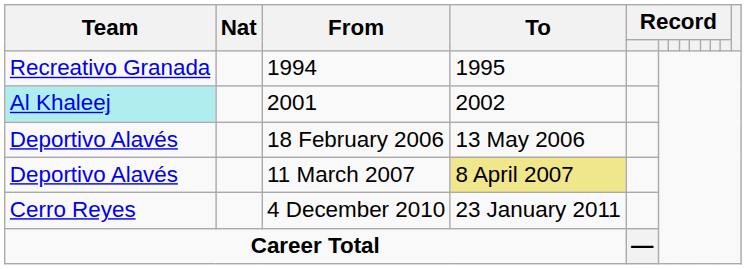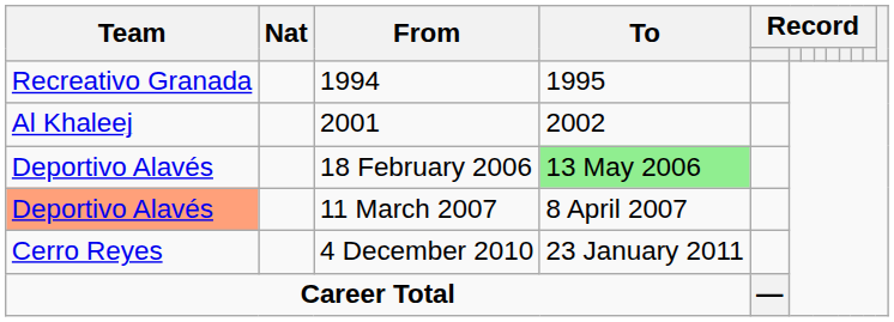2001 | Team: paleturquoise background -> no background
18 February 2006 | To: no background -> lightgreen background
11 March 2007 | Team: no background -> lightsalmon background
11 March 2007 | To: khaki background -> no background
